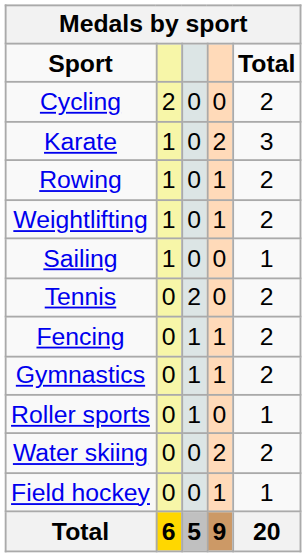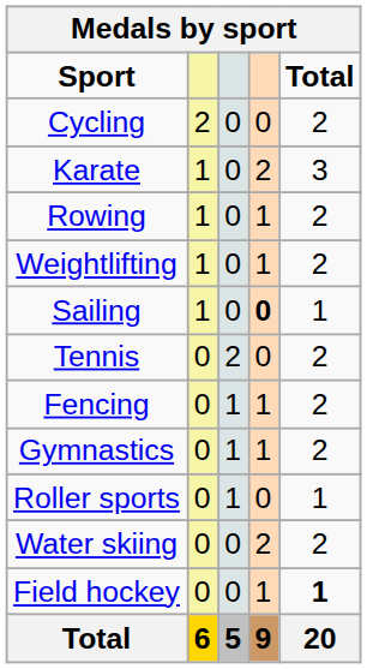Sailing | column 4: normal -> bold
Field hockey | Total: normal -> bold
